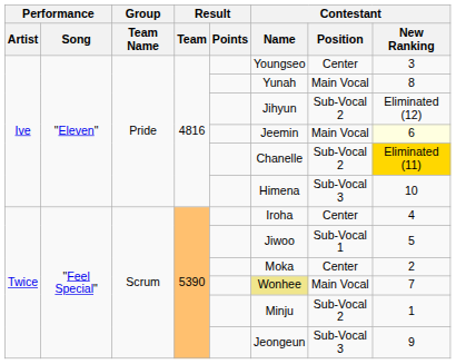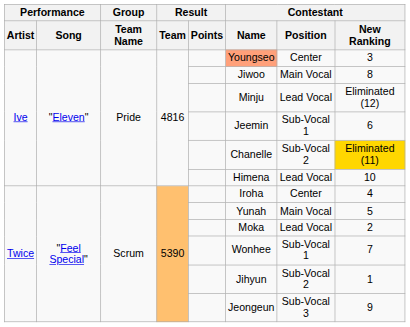row 3 | Contestant / Name: no background -> lightsalmon background
row 4 | Contestant / Name: Yunah -> Jiwoo
row 5 | Contestant / Name: Jihyun -> Minju
row 5 | Contestant / Position: Sub-Vocal 2 -> Lead Vocal
row 6 | Contestant / Position: Main Vocal -> Sub-Vocal 1
row 6 | Contestant / New Ranking: lightyellow background -> no background
row 8 | Contestant / Position: Sub-Vocal 3 -> Lead Vocal
row 10 | Contestant / Name: Jiwoo -> Yunah
row 10 | Contestant / Position: Sub-Vocal 1 -> Main Vocal
row 11 | Contestant / Position: Center -> Lead Vocal
row 12 | Contestant / Name: khaki background -> no background
row 12 | Contestant / Position: Main Vocal -> Sub-Vocal 1
row 13 | Contestant / Name: Minju -> Jihyun
